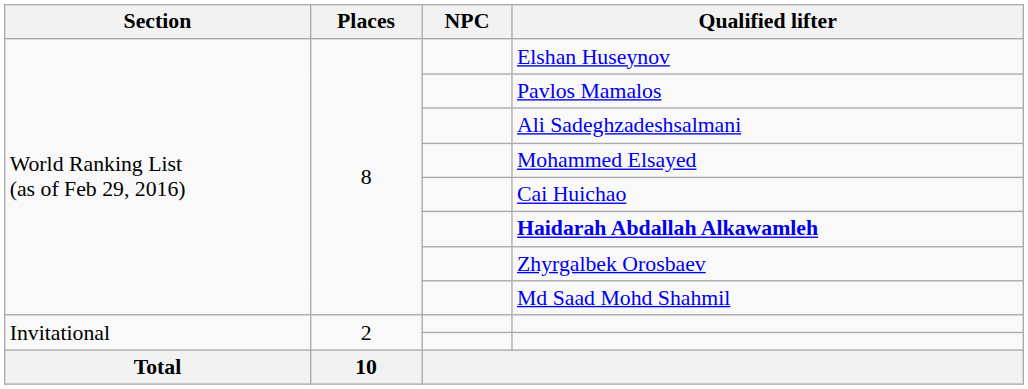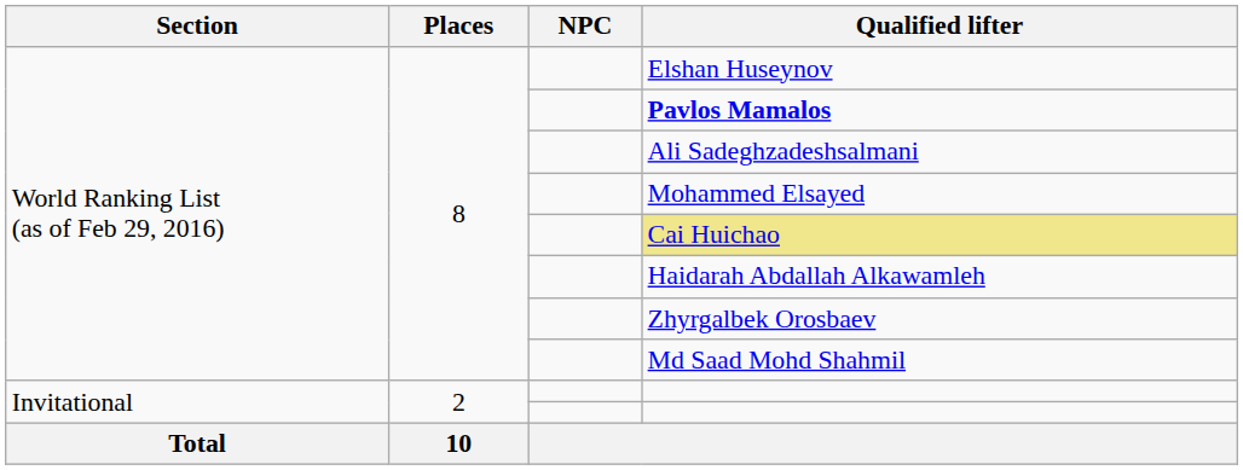Pavlos Mamalos | Qualified lifter: normal -> bold
Cai Huichao | Qualified lifter: no background -> khaki background
Haidarah Abdallah Alkawamleh | Qualified lifter: bold -> normal
